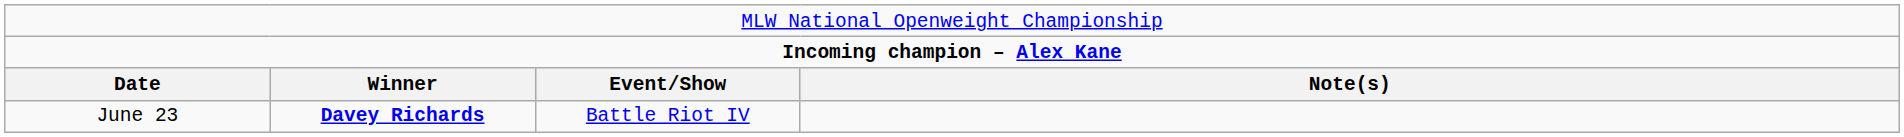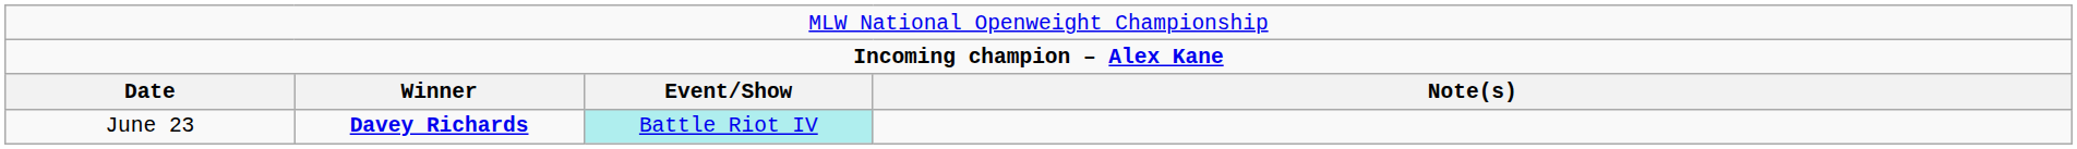June 23 | column 3: no background -> paleturquoise background
